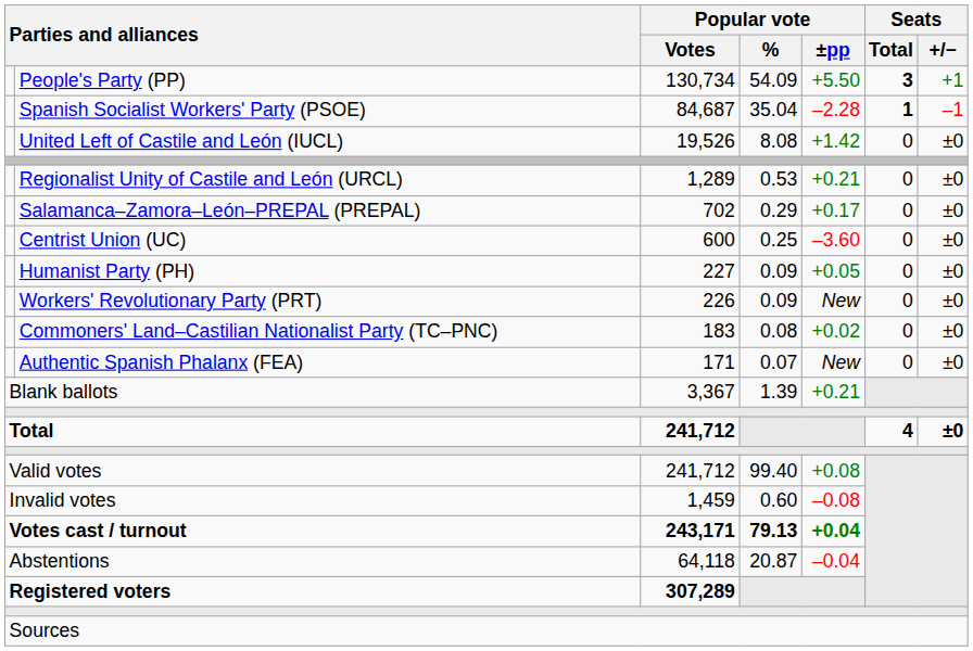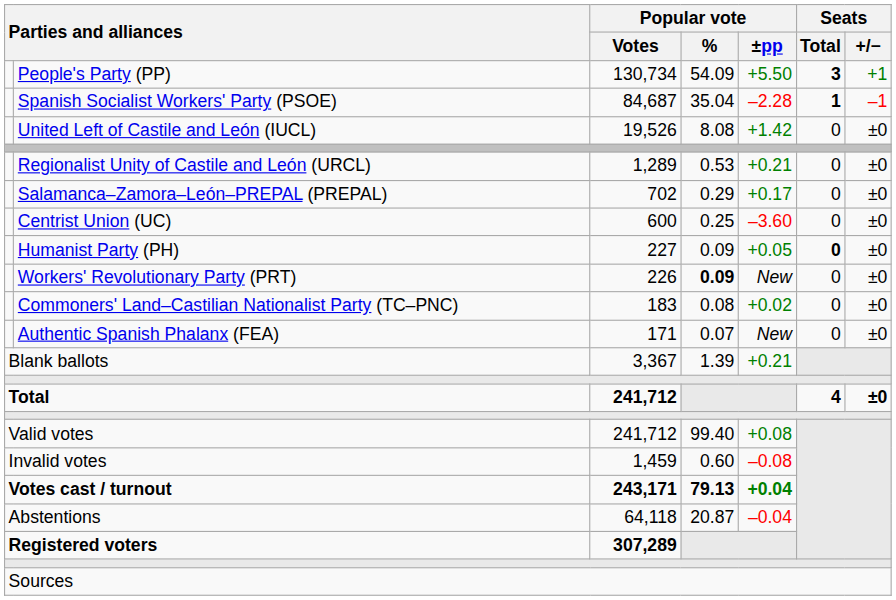Humanist Party (PH) | Seats / Total: normal -> bold
Workers' Revolutionary Party (PRT) | Popular vote / %: normal -> bold
